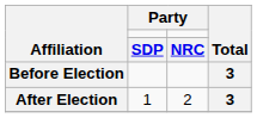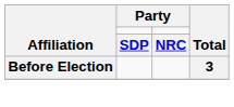- row: After Election | 1 | 2 | 3
